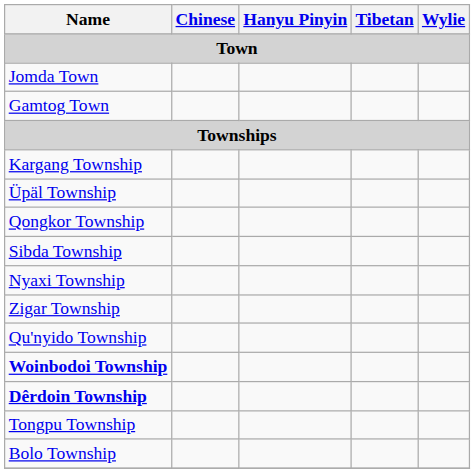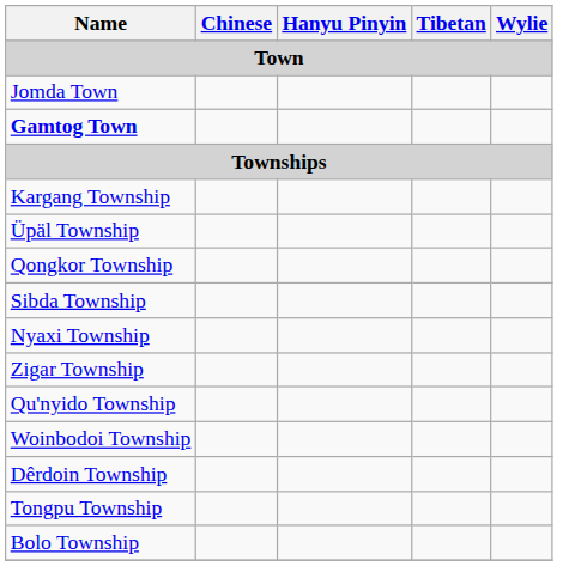Gamtog Town | Name: normal -> bold
Woinbodoi Township | Name: bold -> normal
Dêrdoin Township | Name: bold -> normal
